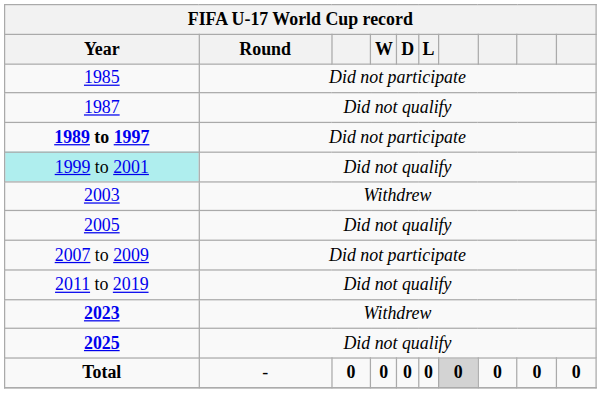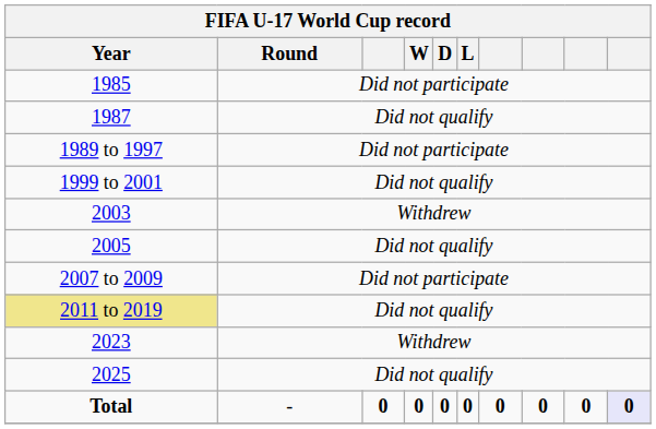1989 to 1997 | FIFA U-17 World Cup record / Year: bold -> normal
1999 to 2001 | FIFA U-17 World Cup record / Year: paleturquoise background -> no background
2011 to 2019 | FIFA U-17 World Cup record / Year: no background -> khaki background
2023 | FIFA U-17 World Cup record / Year: bold -> normal
2025 | FIFA U-17 World Cup record / Year: bold -> normal
Total | column 7: lightgrey background -> no background
Total | column 10: no background -> lavender background
